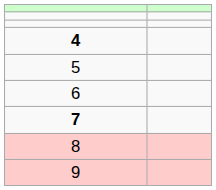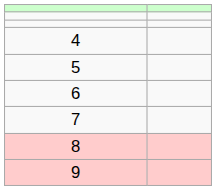row 4 | column 1: bold -> normal
row 7 | column 1: bold -> normal
